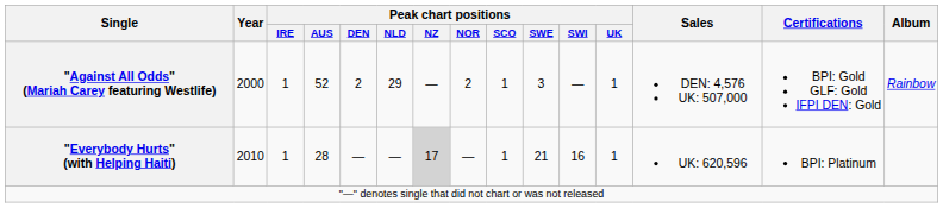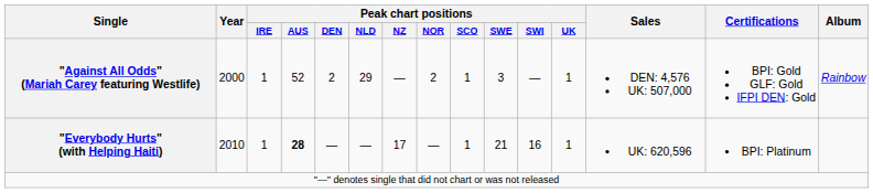"Everybody Hurts" (with Helping Haiti) | Peak chart positions / AUS: normal -> bold
"Everybody Hurts" (with Helping Haiti) | Peak chart positions / NZ: lightgrey background -> no background
